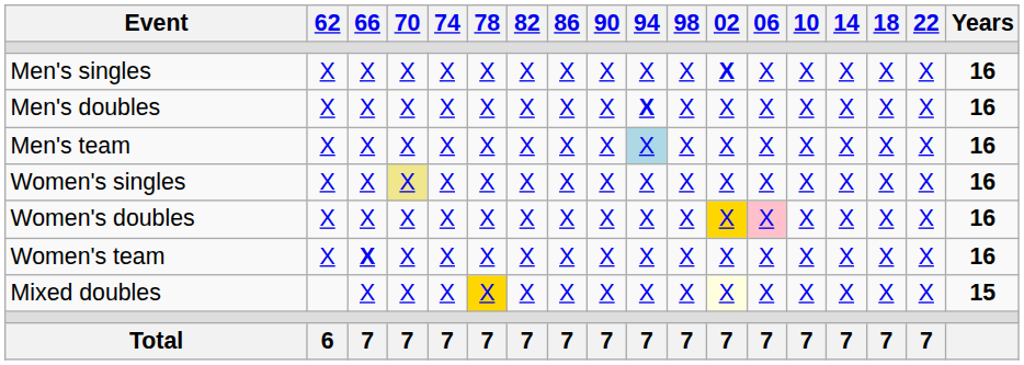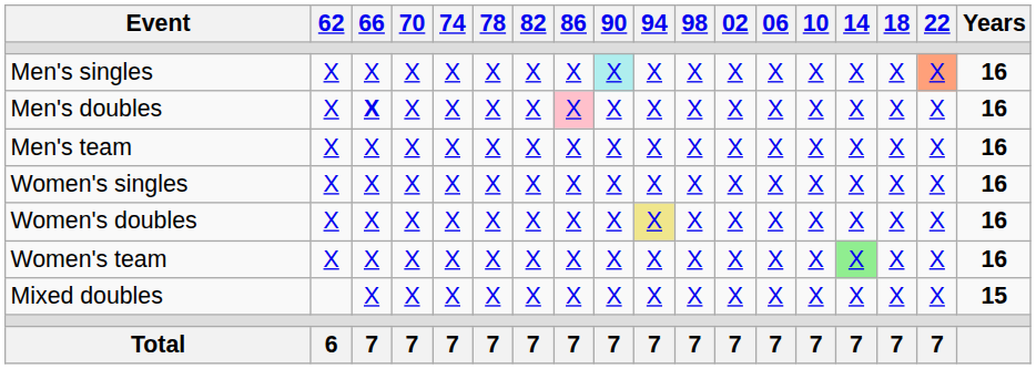Men's singles | 90: no background -> paleturquoise background
Men's singles | 02: bold -> normal
Men's singles | 22: no background -> lightsalmon background
Men's doubles | 66: normal -> bold
Men's doubles | 86: no background -> pink background
Men's doubles | 94: bold -> normal
Men's team | 94: lightblue background -> no background
Women's singles | 70: khaki background -> no background
Women's doubles | 94: no background -> khaki background
Women's doubles | 02: gold background -> no background
Women's doubles | 06: pink background -> no background
Women's team | 66: bold -> normal
Women's team | 14: no background -> lightgreen background
Mixed doubles | 78: gold background -> no background
Mixed doubles | 02: lightyellow background -> no background
